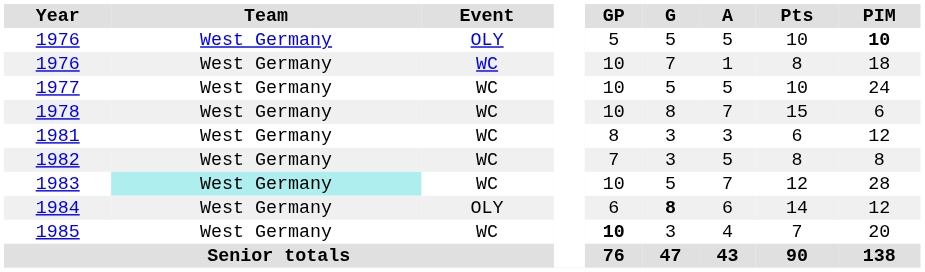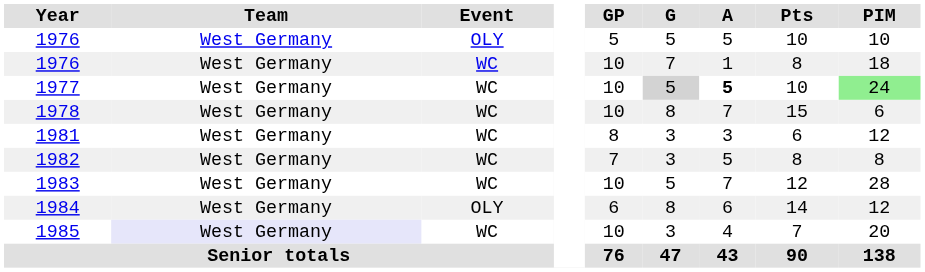1976 / OLY | PIM: bold -> normal
1977 | G: no background -> lightgrey background
1977 | A: normal -> bold
1977 | PIM: no background -> lightgreen background
1983 | Team: paleturquoise background -> no background
1984 | G: bold -> normal
1985 | Team: no background -> lavender background
1985 | GP: bold -> normal
